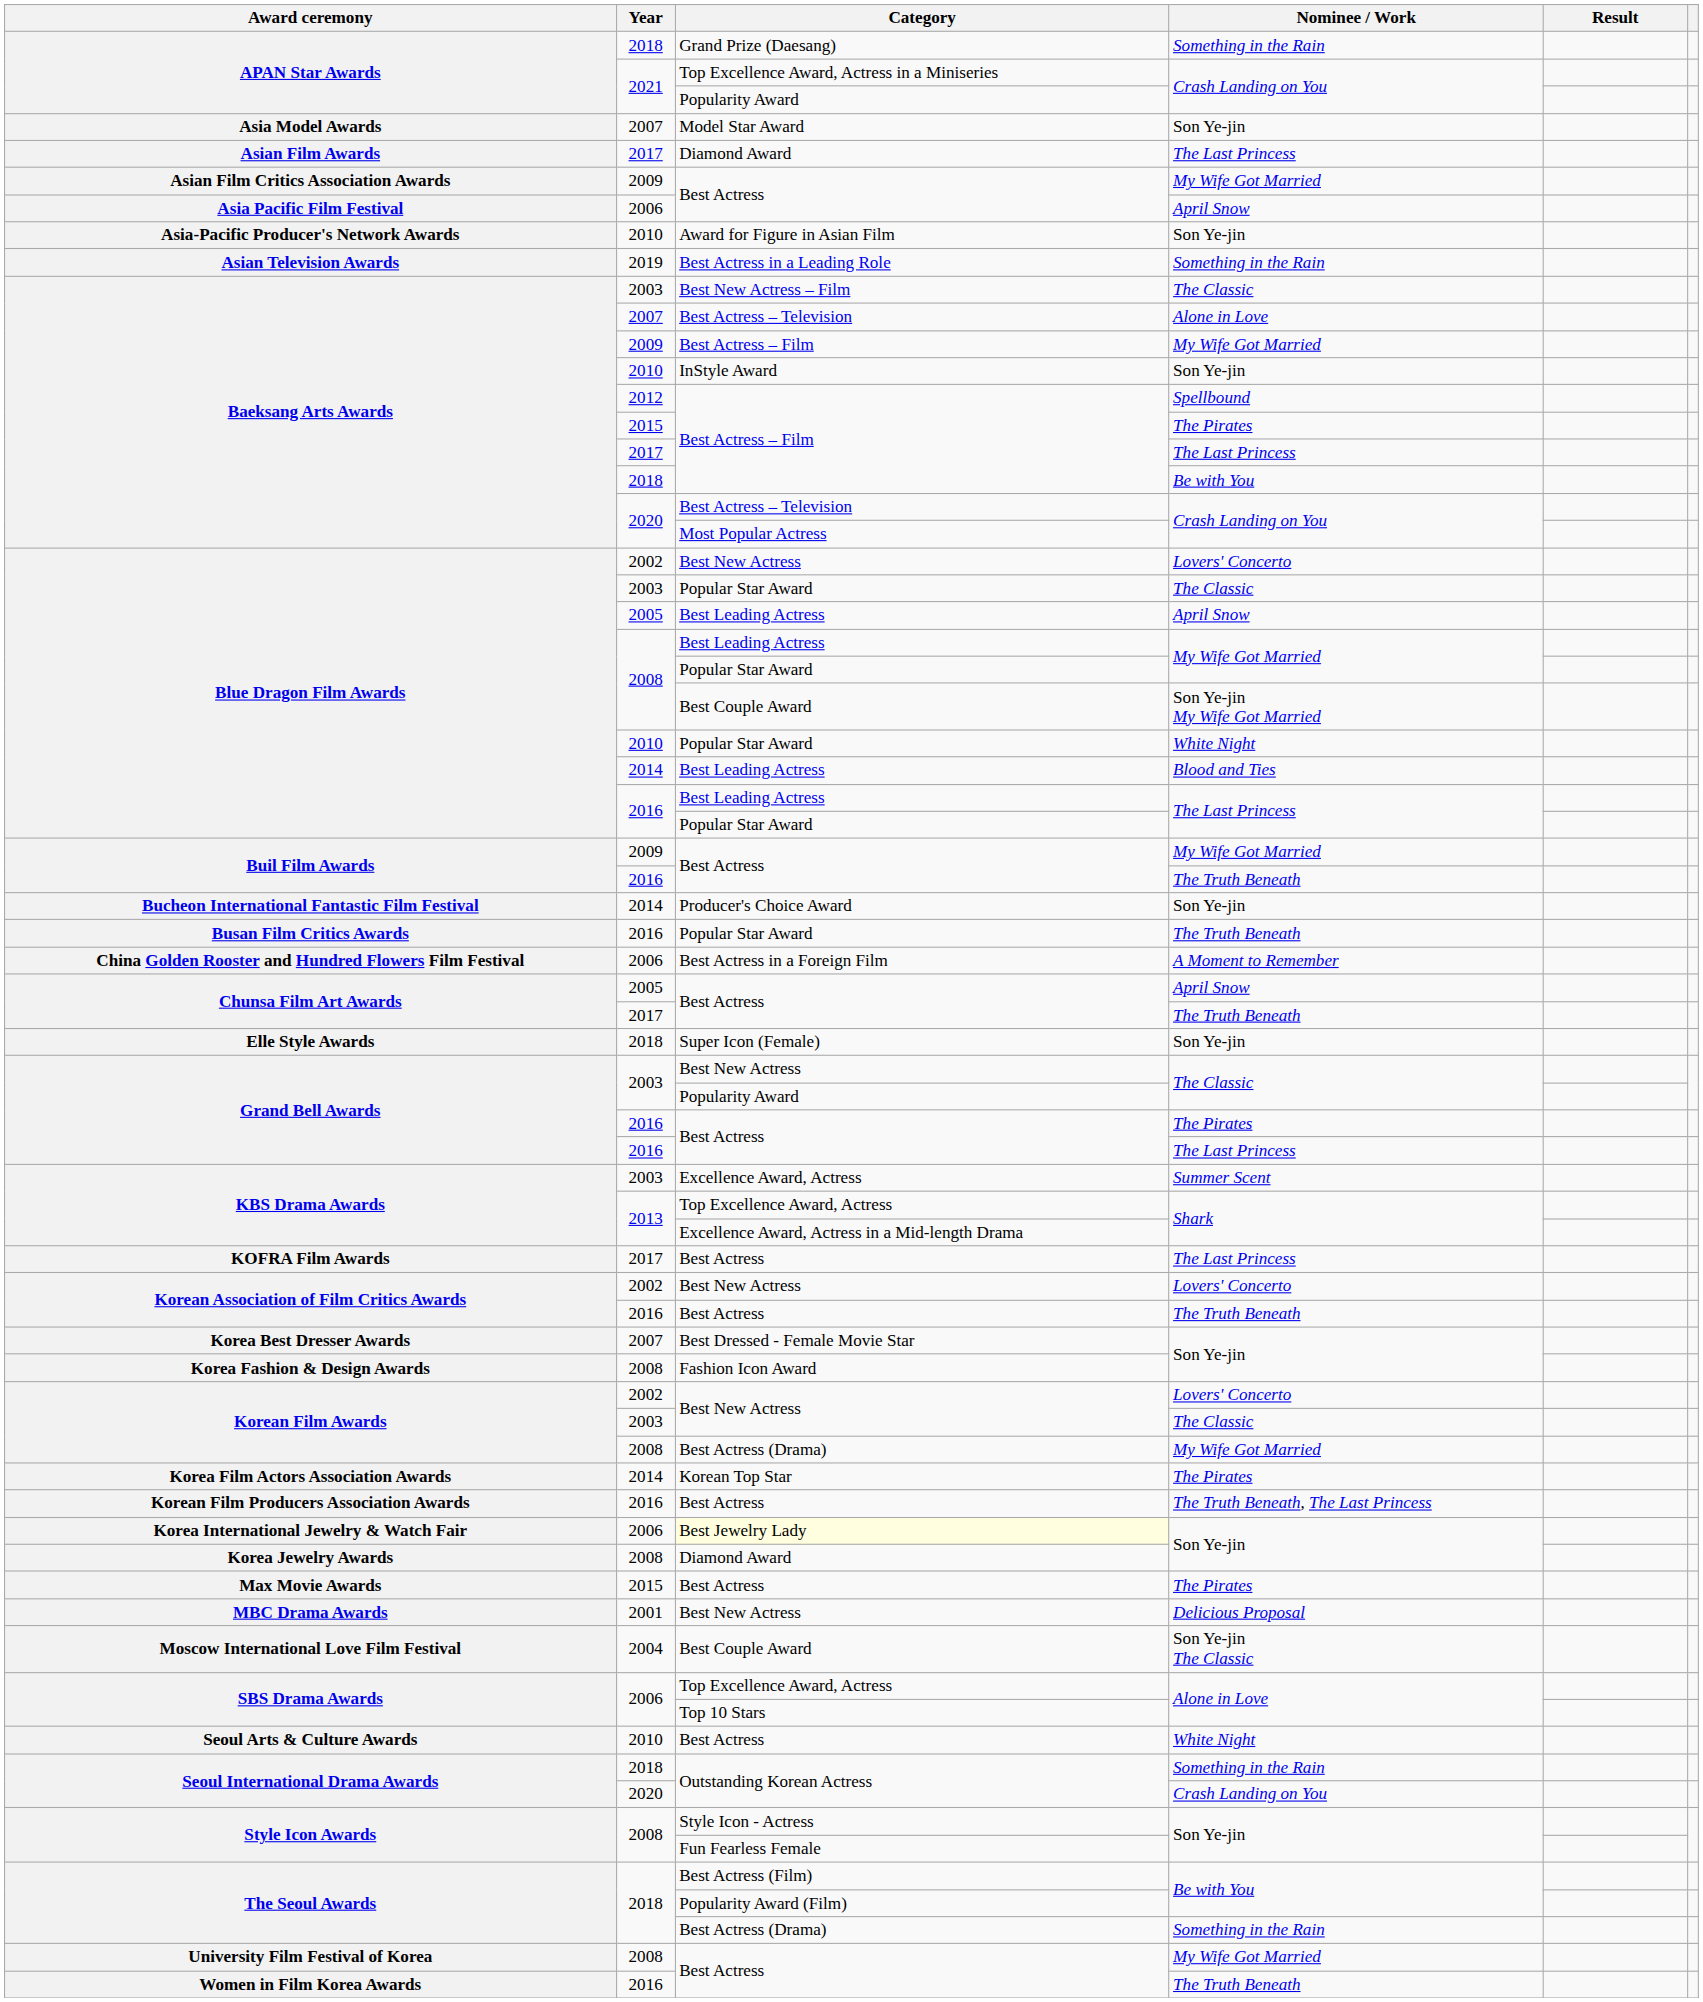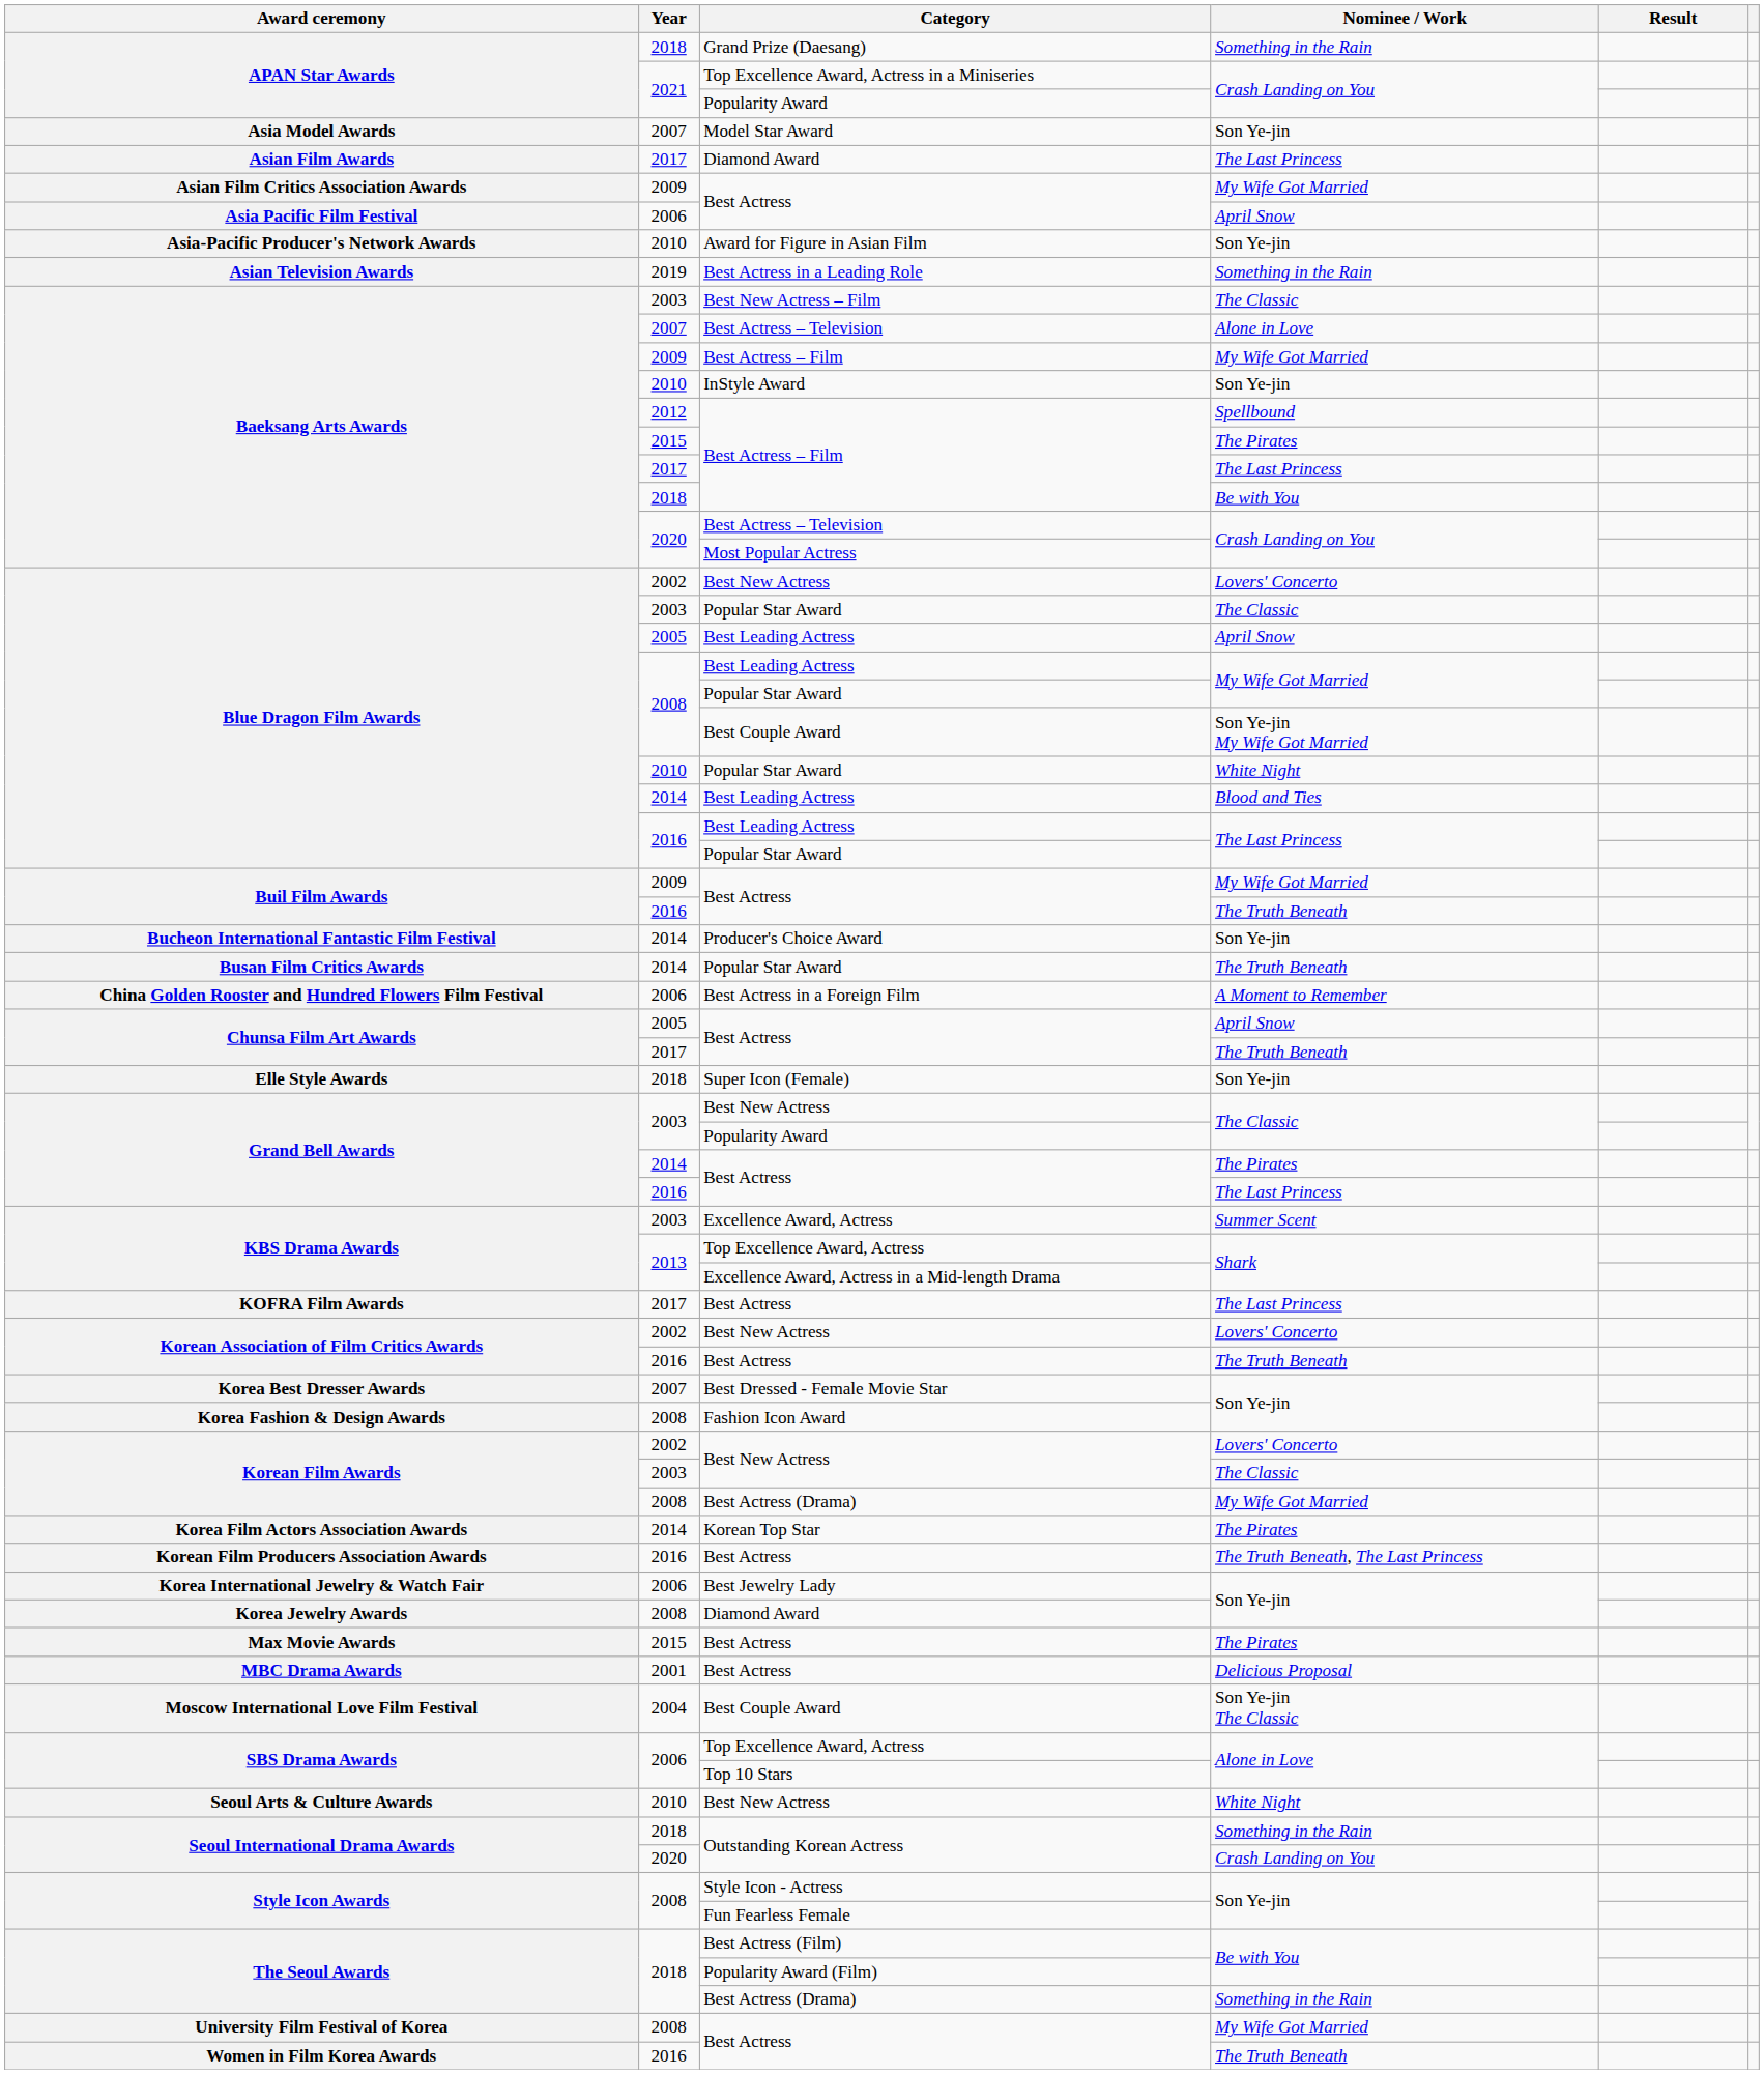Busan Film Critics Awards | Year: 2016 -> 2014
Grand Bell Awards / The Pirates | Year: 2016 -> 2014
Korea International Jewelry & Watch Fair | Category: lightyellow background -> no background
MBC Drama Awards | Category: Best New Actress -> Best Actress
Seoul Arts & Culture Awards | Category: Best Actress -> Best New Actress
